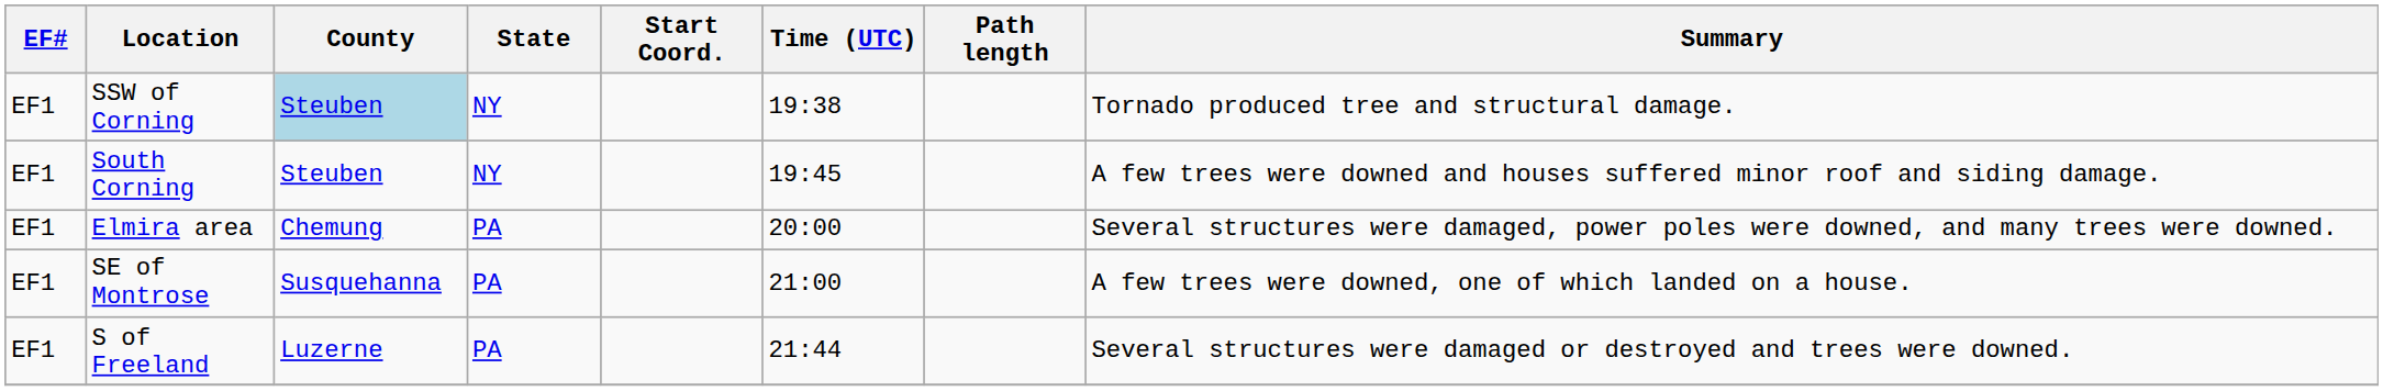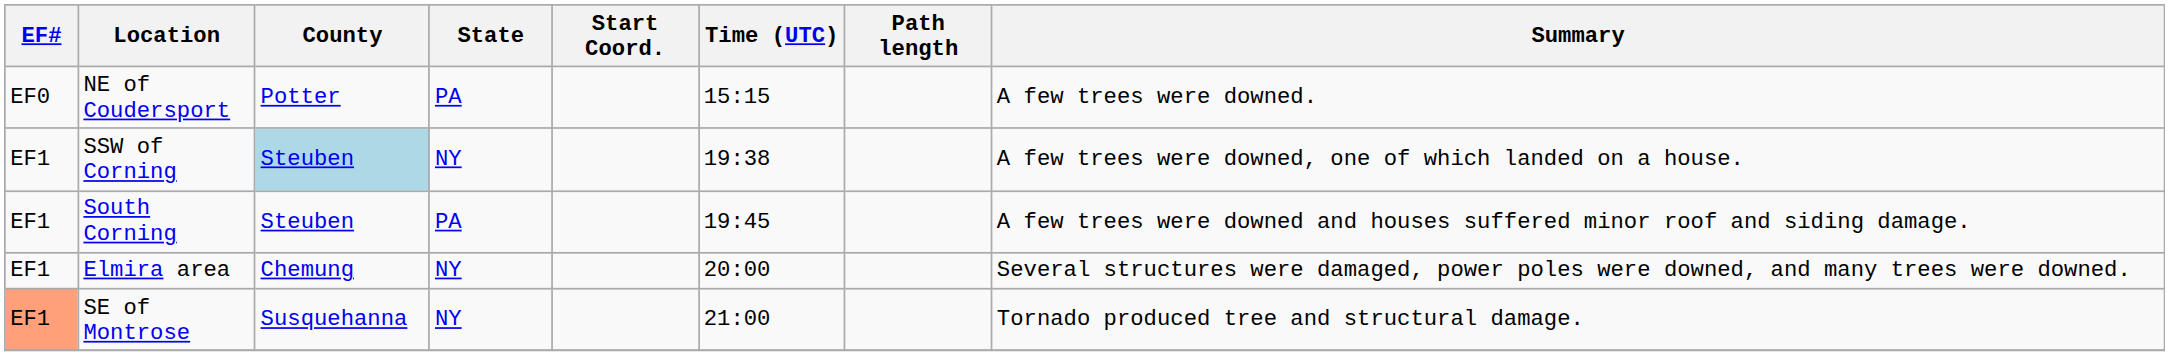+ row: EF0 | NE of Coudersport | Potter | PA | 15:15 | A few trees were downed.
SSW of Corning | Summary: Tornado produced tree and structural damage. -> A few trees were downed, one of which landed on a house.
South Corning | State: NY -> PA
Elmira area | State: PA -> NY
SE of Montrose | EF#: no background -> lightsalmon background
SE of Montrose | State: PA -> NY
SE of Montrose | Summary: A few trees were downed, one of which landed on a house. -> Tornado produced tree and structural damage.
- row: EF1 | S of Freeland | Luzerne | PA | 21:44 | Several structures were damaged or destroyed and trees were downed.
